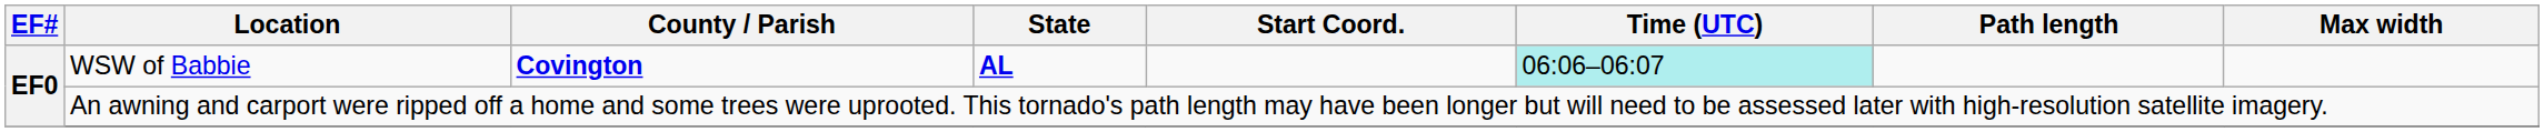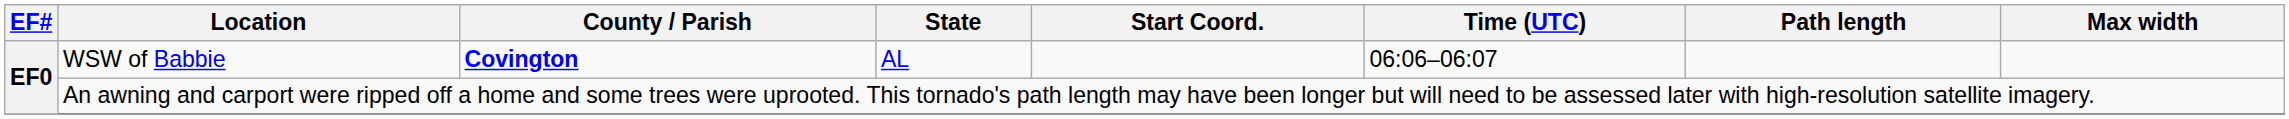WSW of Babbie | State: bold -> normal
WSW of Babbie | Time (UTC): paleturquoise background -> no background
